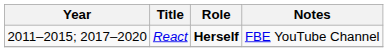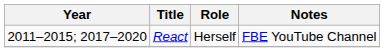React | Role: bold -> normal
